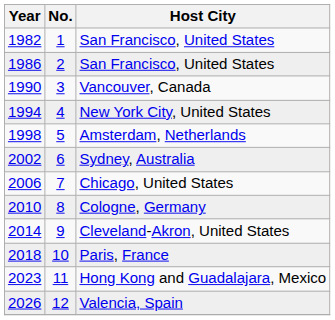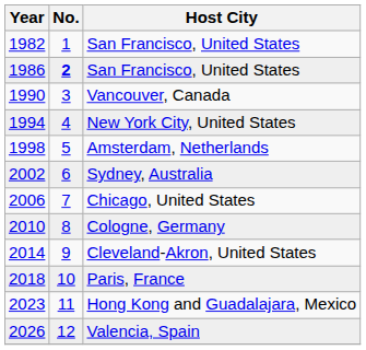1986 / San Francisco, United States | No.: normal -> bold
